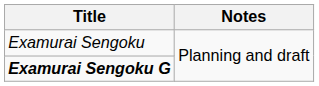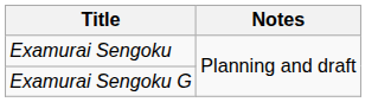Examurai Sengoku G | Title: bold -> normal
